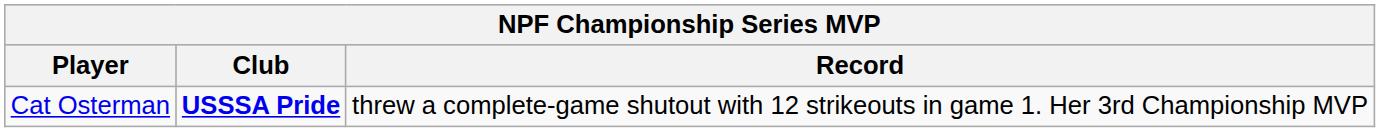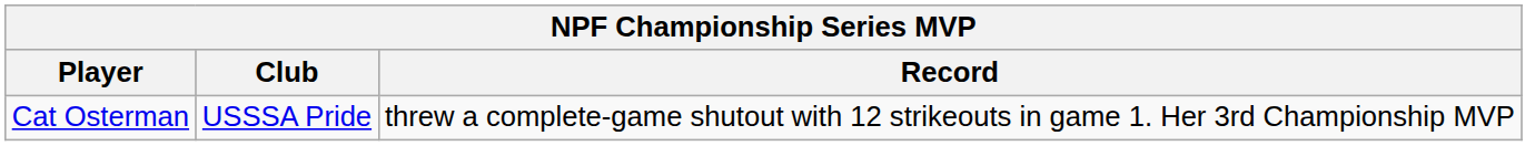Cat Osterman | Club: bold -> normal
